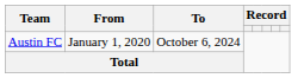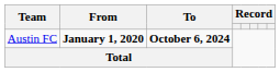Austin FC | From: normal -> bold
Austin FC | To: normal -> bold
